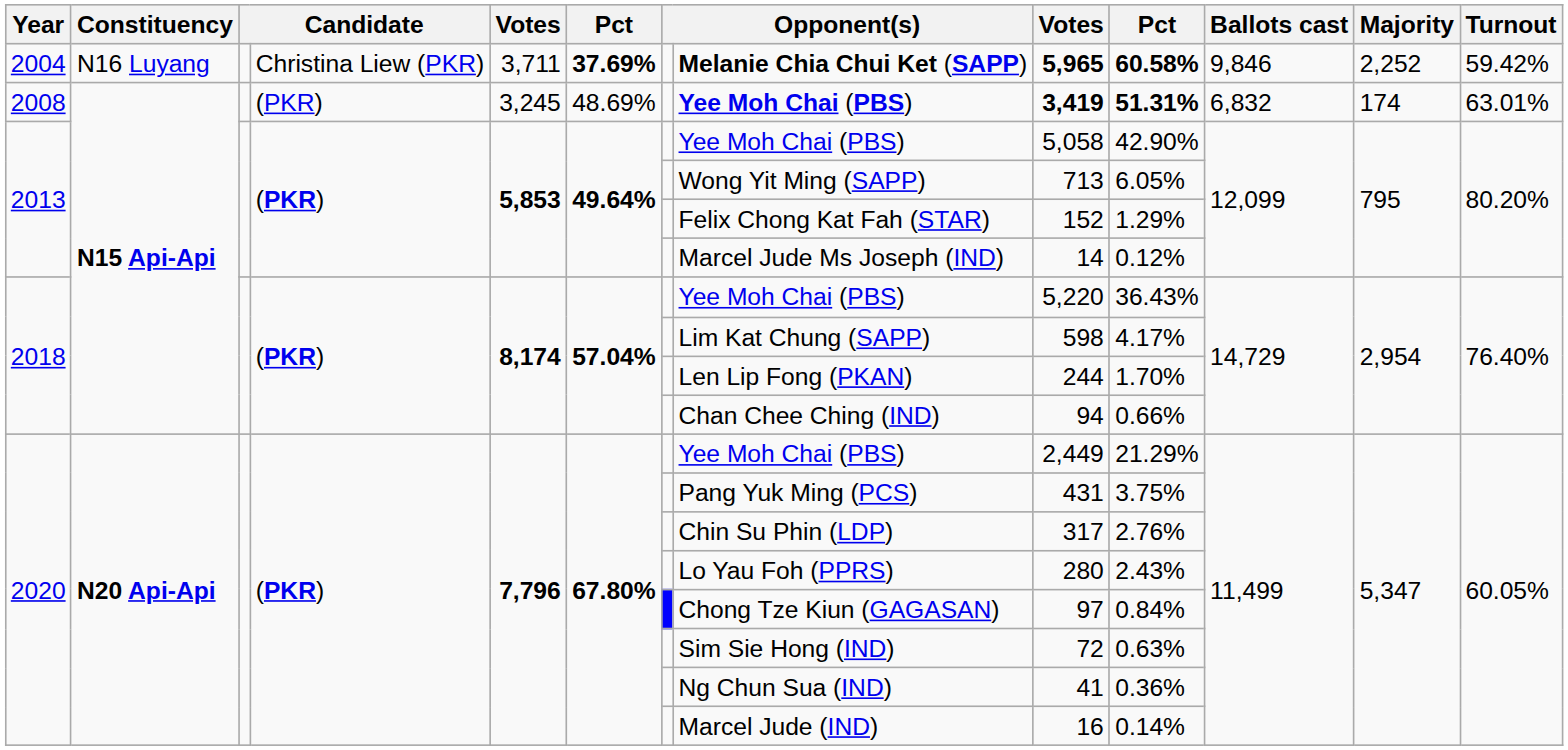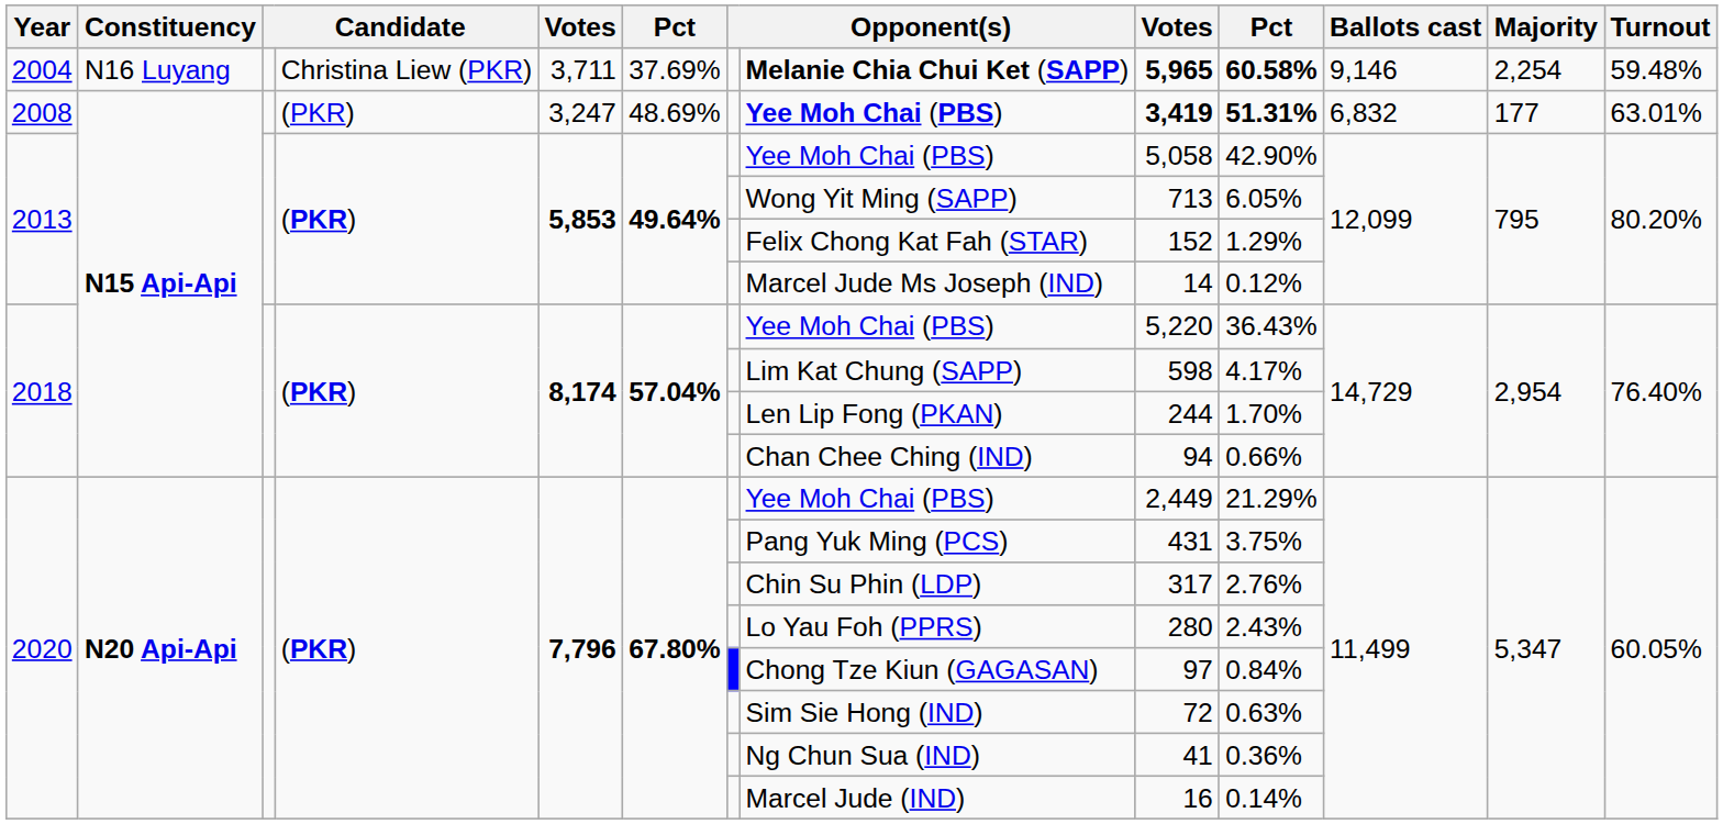2004 | column 6: bold -> normal
2004 | Ballots cast: 9,846 -> 9,146
2004 | Majority: 2,252 -> 2,254
2004 | Turnout: 59.42% -> 59.48%
2008 | column 5: 3,245 -> 3,247
2008 | Majority: 174 -> 177
